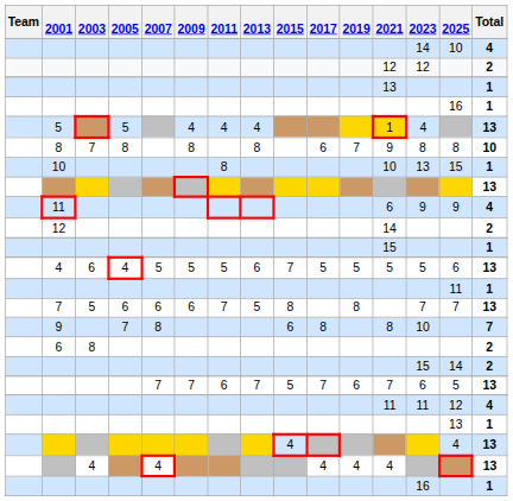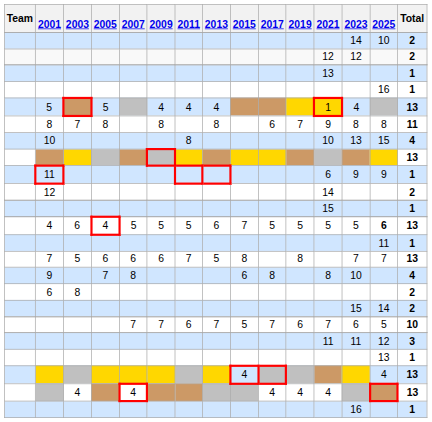row 2 | Total: 4 -> 2
row 7 | Total: 10 -> 11
row 8 | Total: 1 -> 4
row 10 | Total: 4 -> 1
row 13 | 2025: normal -> bold
row 16 | Total: 7 -> 4
row 19 | Total: 13 -> 10
row 20 | Total: 4 -> 3
